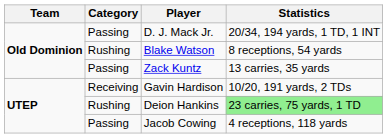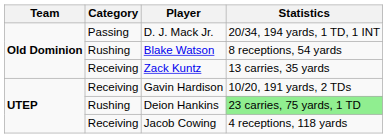Zack Kuntz | Category: Passing -> Receiving
Jacob Cowing | Category: Passing -> Receiving
